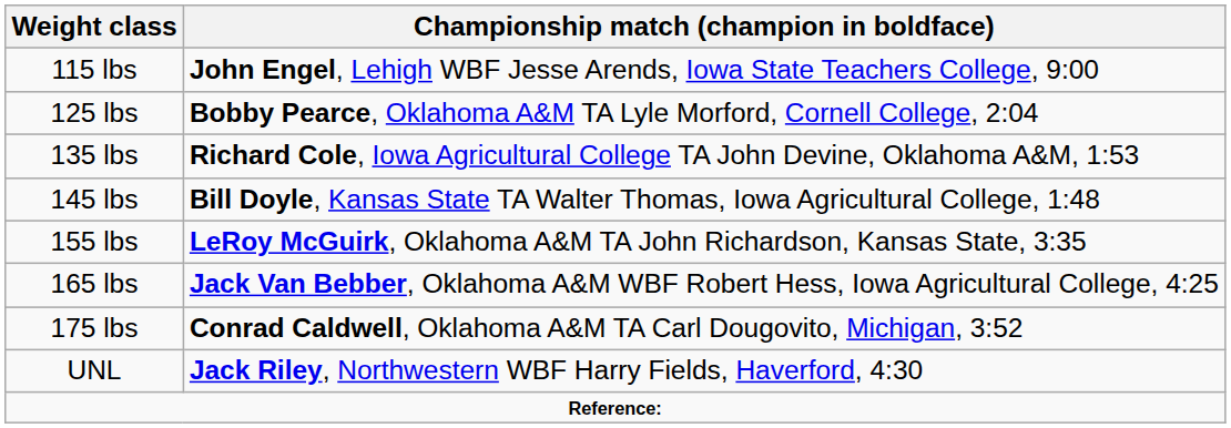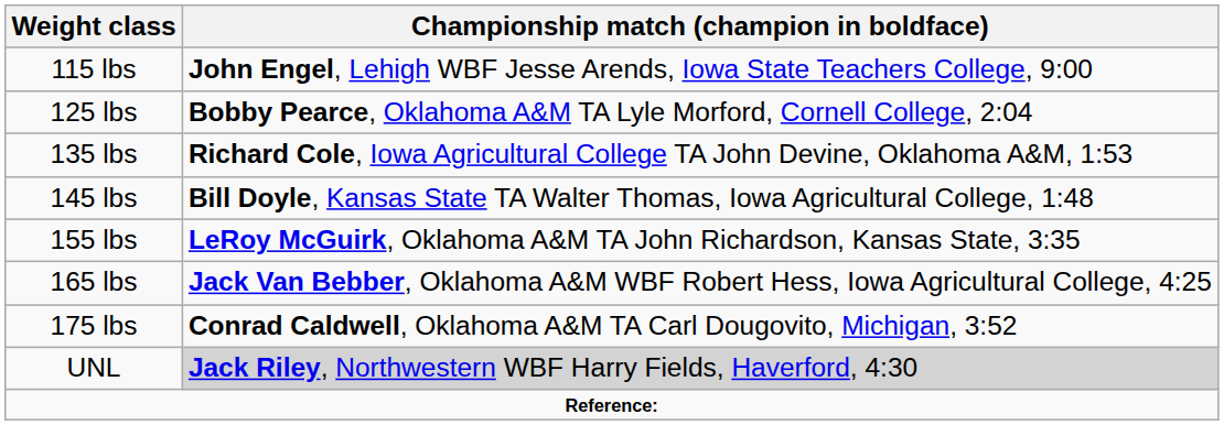UNL | Championship match (champion in boldface): no background -> lightgrey background
